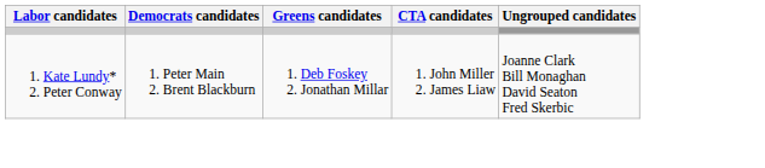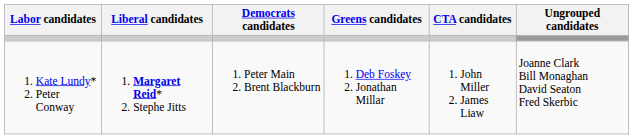+ column: Liberal candidates | Margaret Reid* Stephe Jitts
